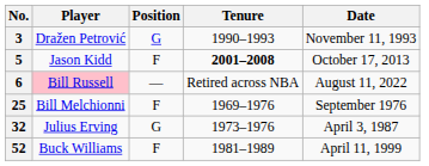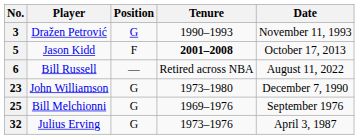6 | Player: pink background -> no background
+ row: 23 | John Williamson | G | 1973–1980 | December 7, 1990
25 | Position: F -> G
- row: 52 | Buck Williams | F | 1981–1989 | April 11, 1999
